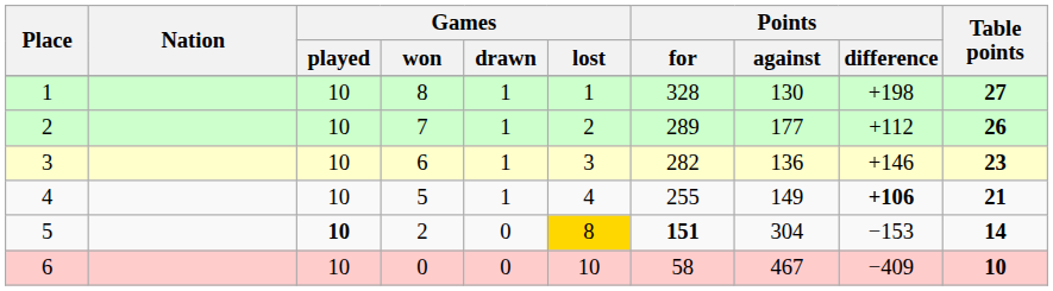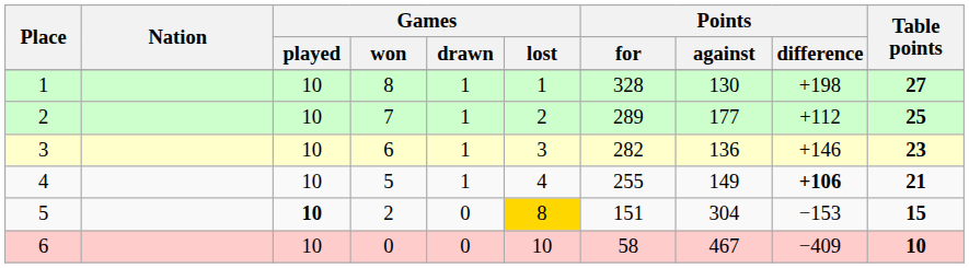row 4 | Table points: 26 -> 25
row 7 | Points / for: bold -> normal
row 7 | Table points: 14 -> 15
